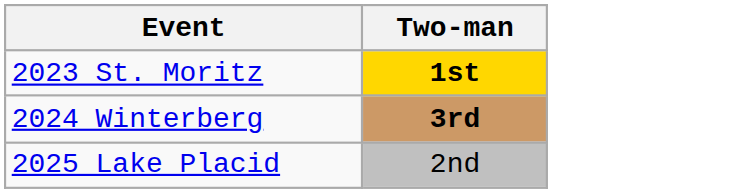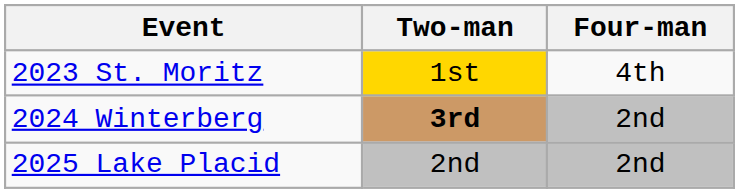+ column: Four-man | 4th | 2nd | 2nd
2023 St. Moritz | Two-man: bold -> normal
